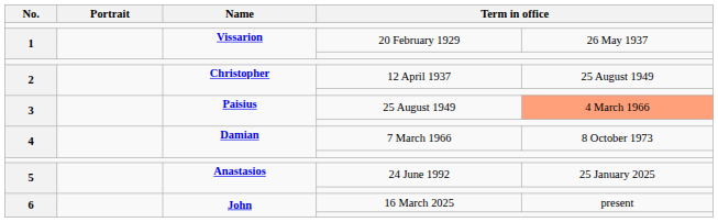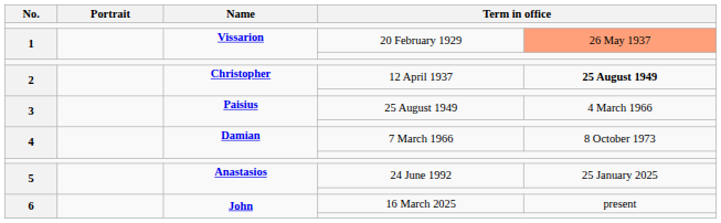1 / 20 February 1929 | column 5: no background -> lightsalmon background
2 / 12 April 1937 | column 5: normal -> bold
3 / 25 August 1949 | column 5: lightsalmon background -> no background
